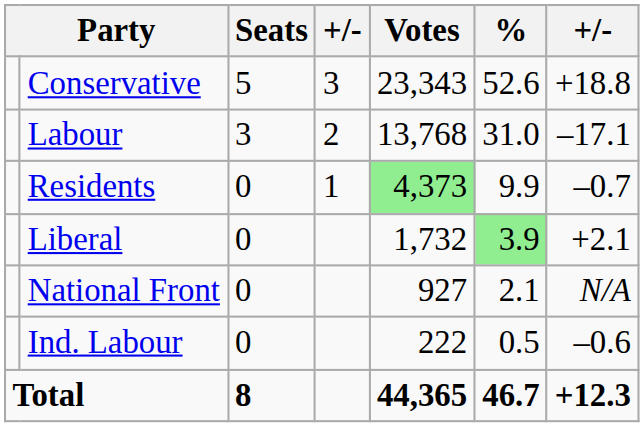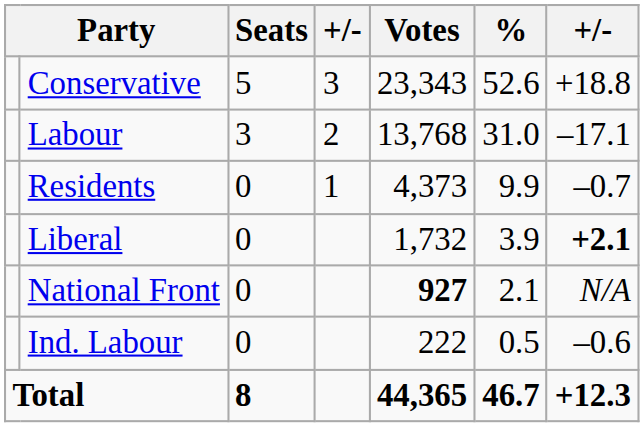Residents | Votes: lightgreen background -> no background
Liberal | %: lightgreen background -> no background
Liberal | column 7: normal -> bold
National Front | Votes: normal -> bold
